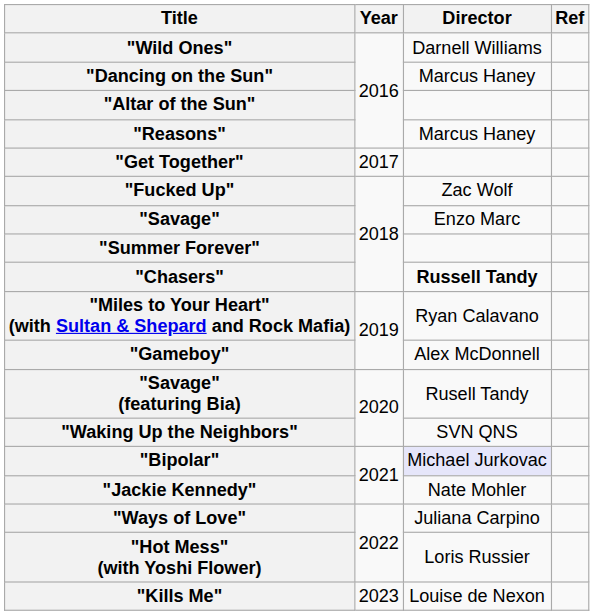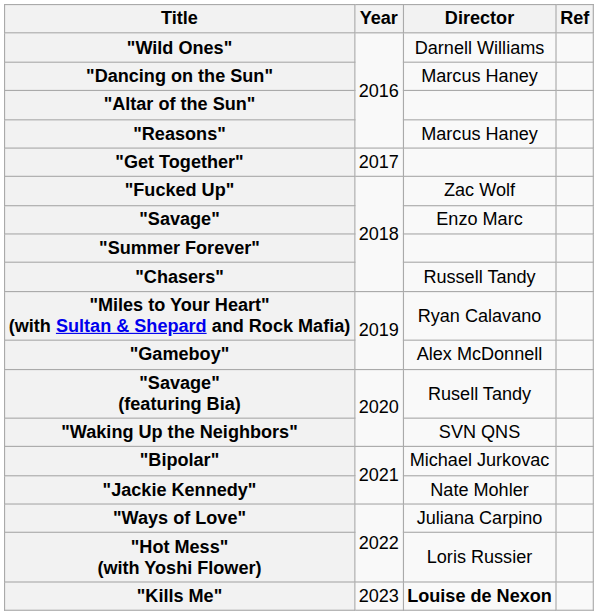"Chasers" | Director: bold -> normal
"Bipolar" | Director: lavender background -> no background
"Kills Me" | Director: normal -> bold
